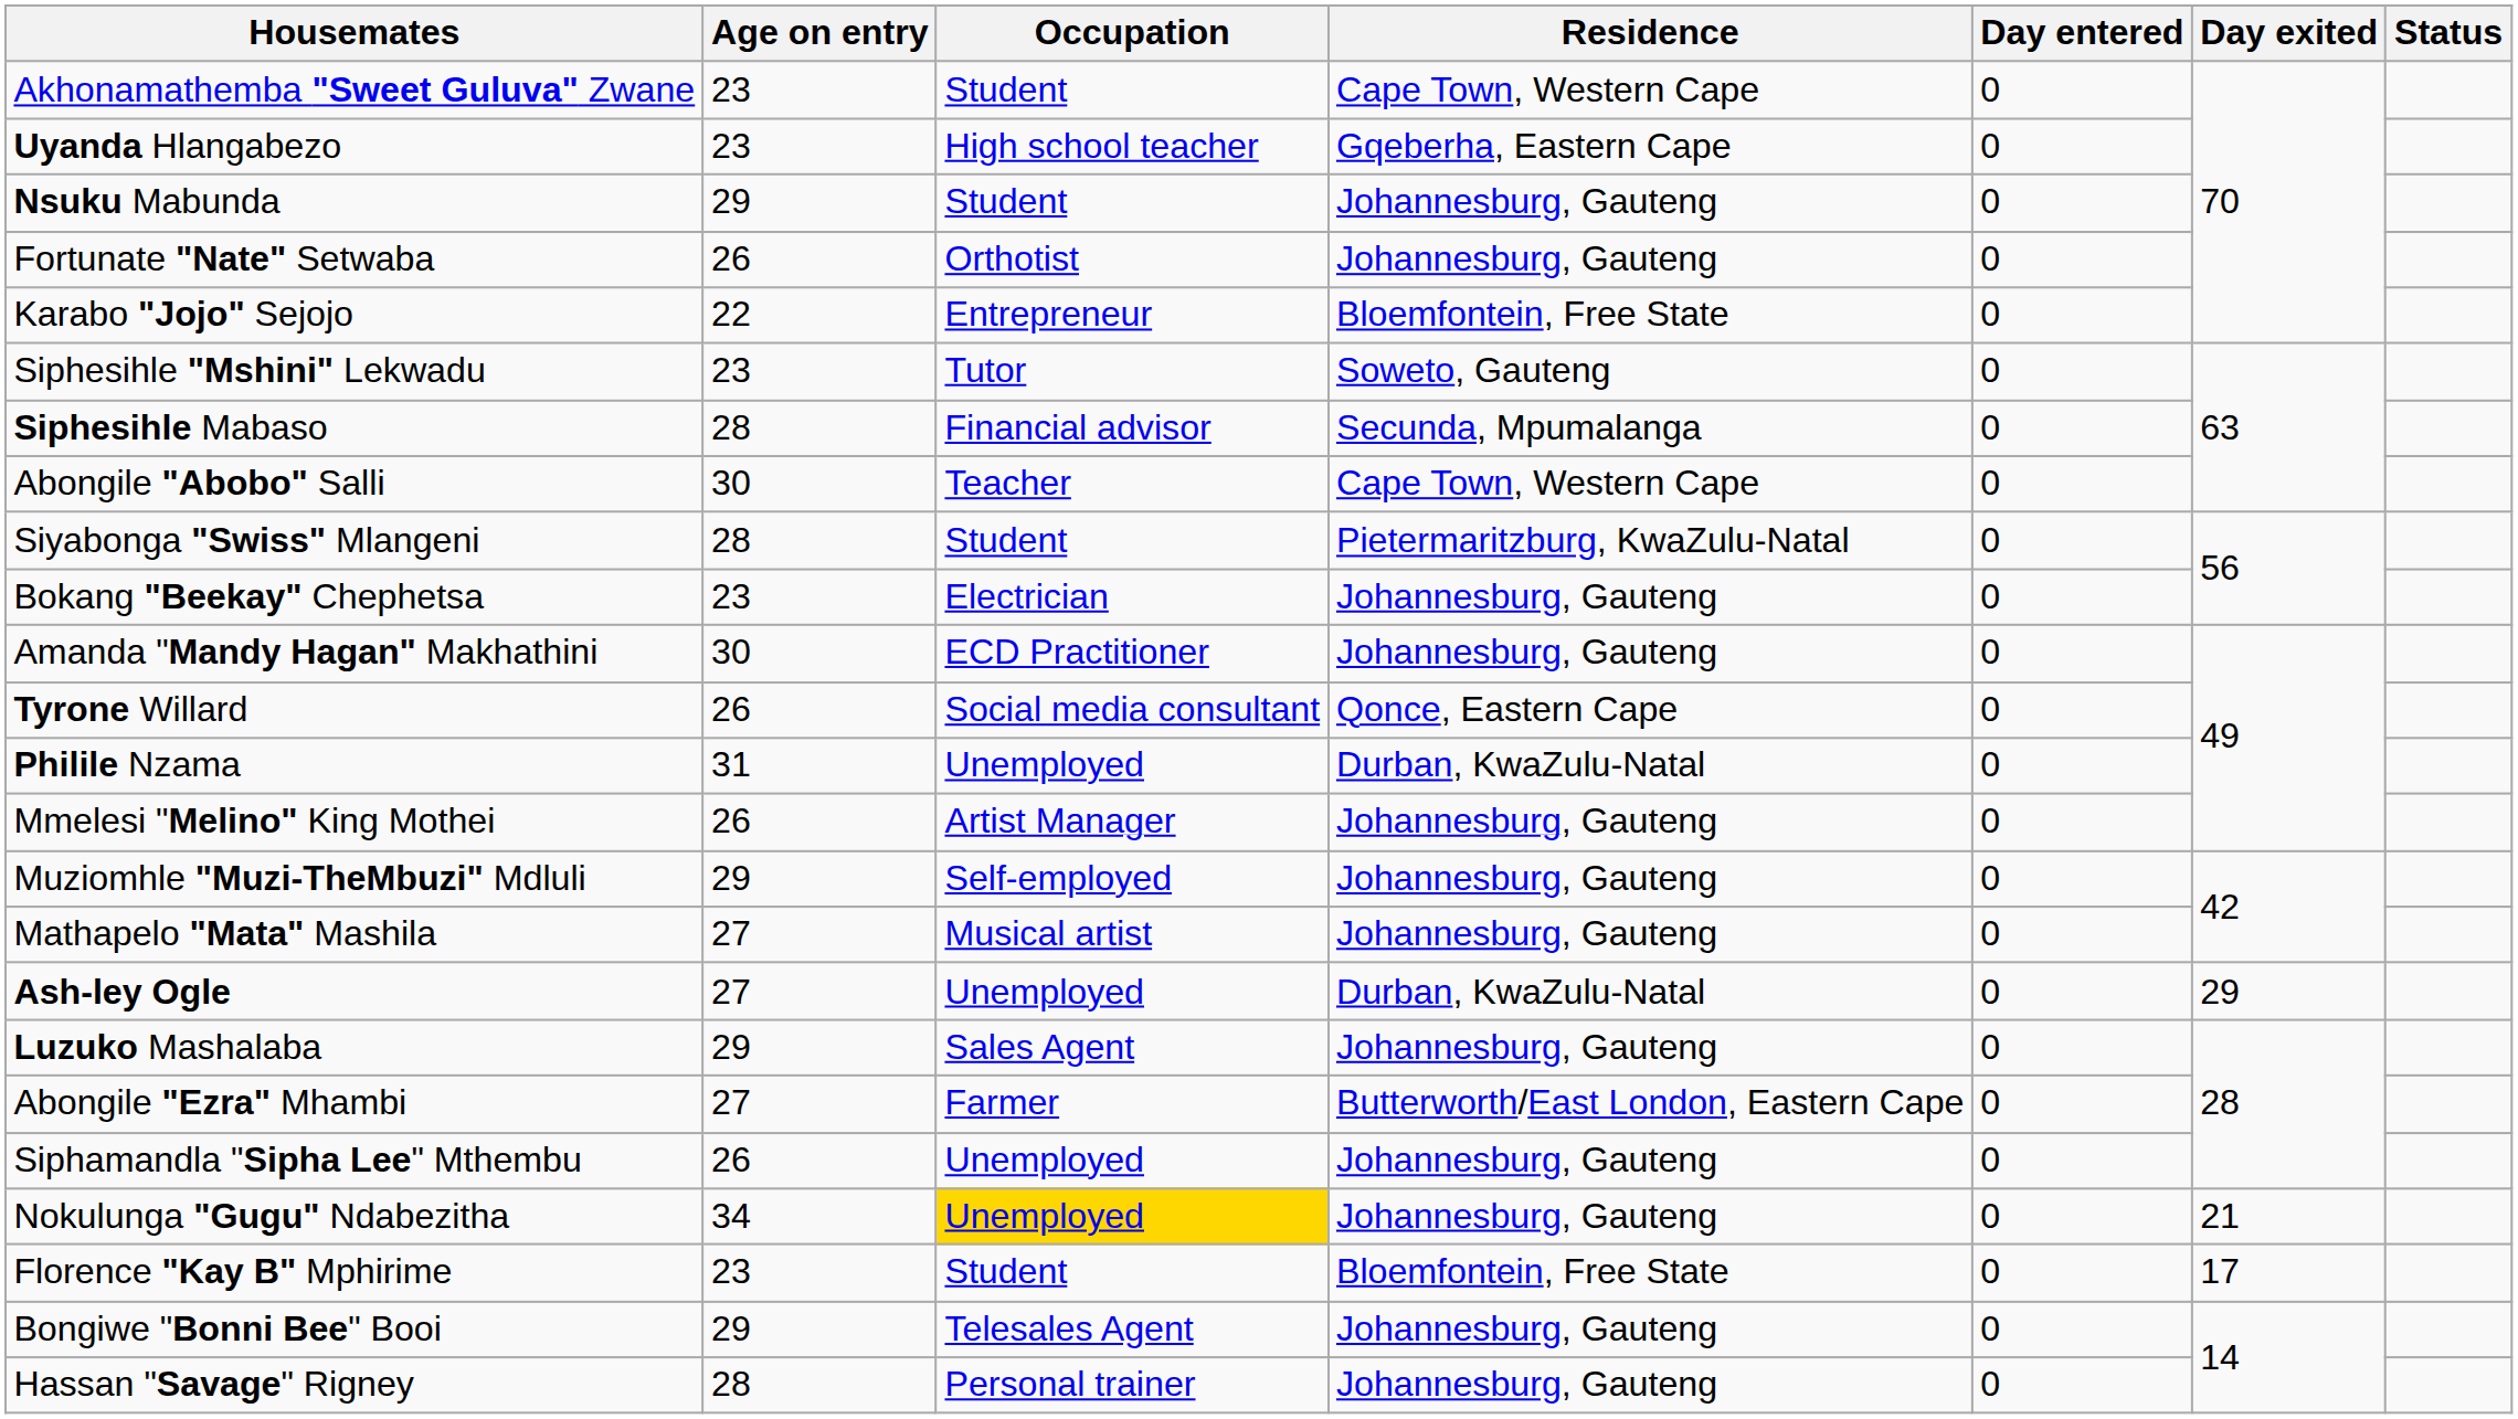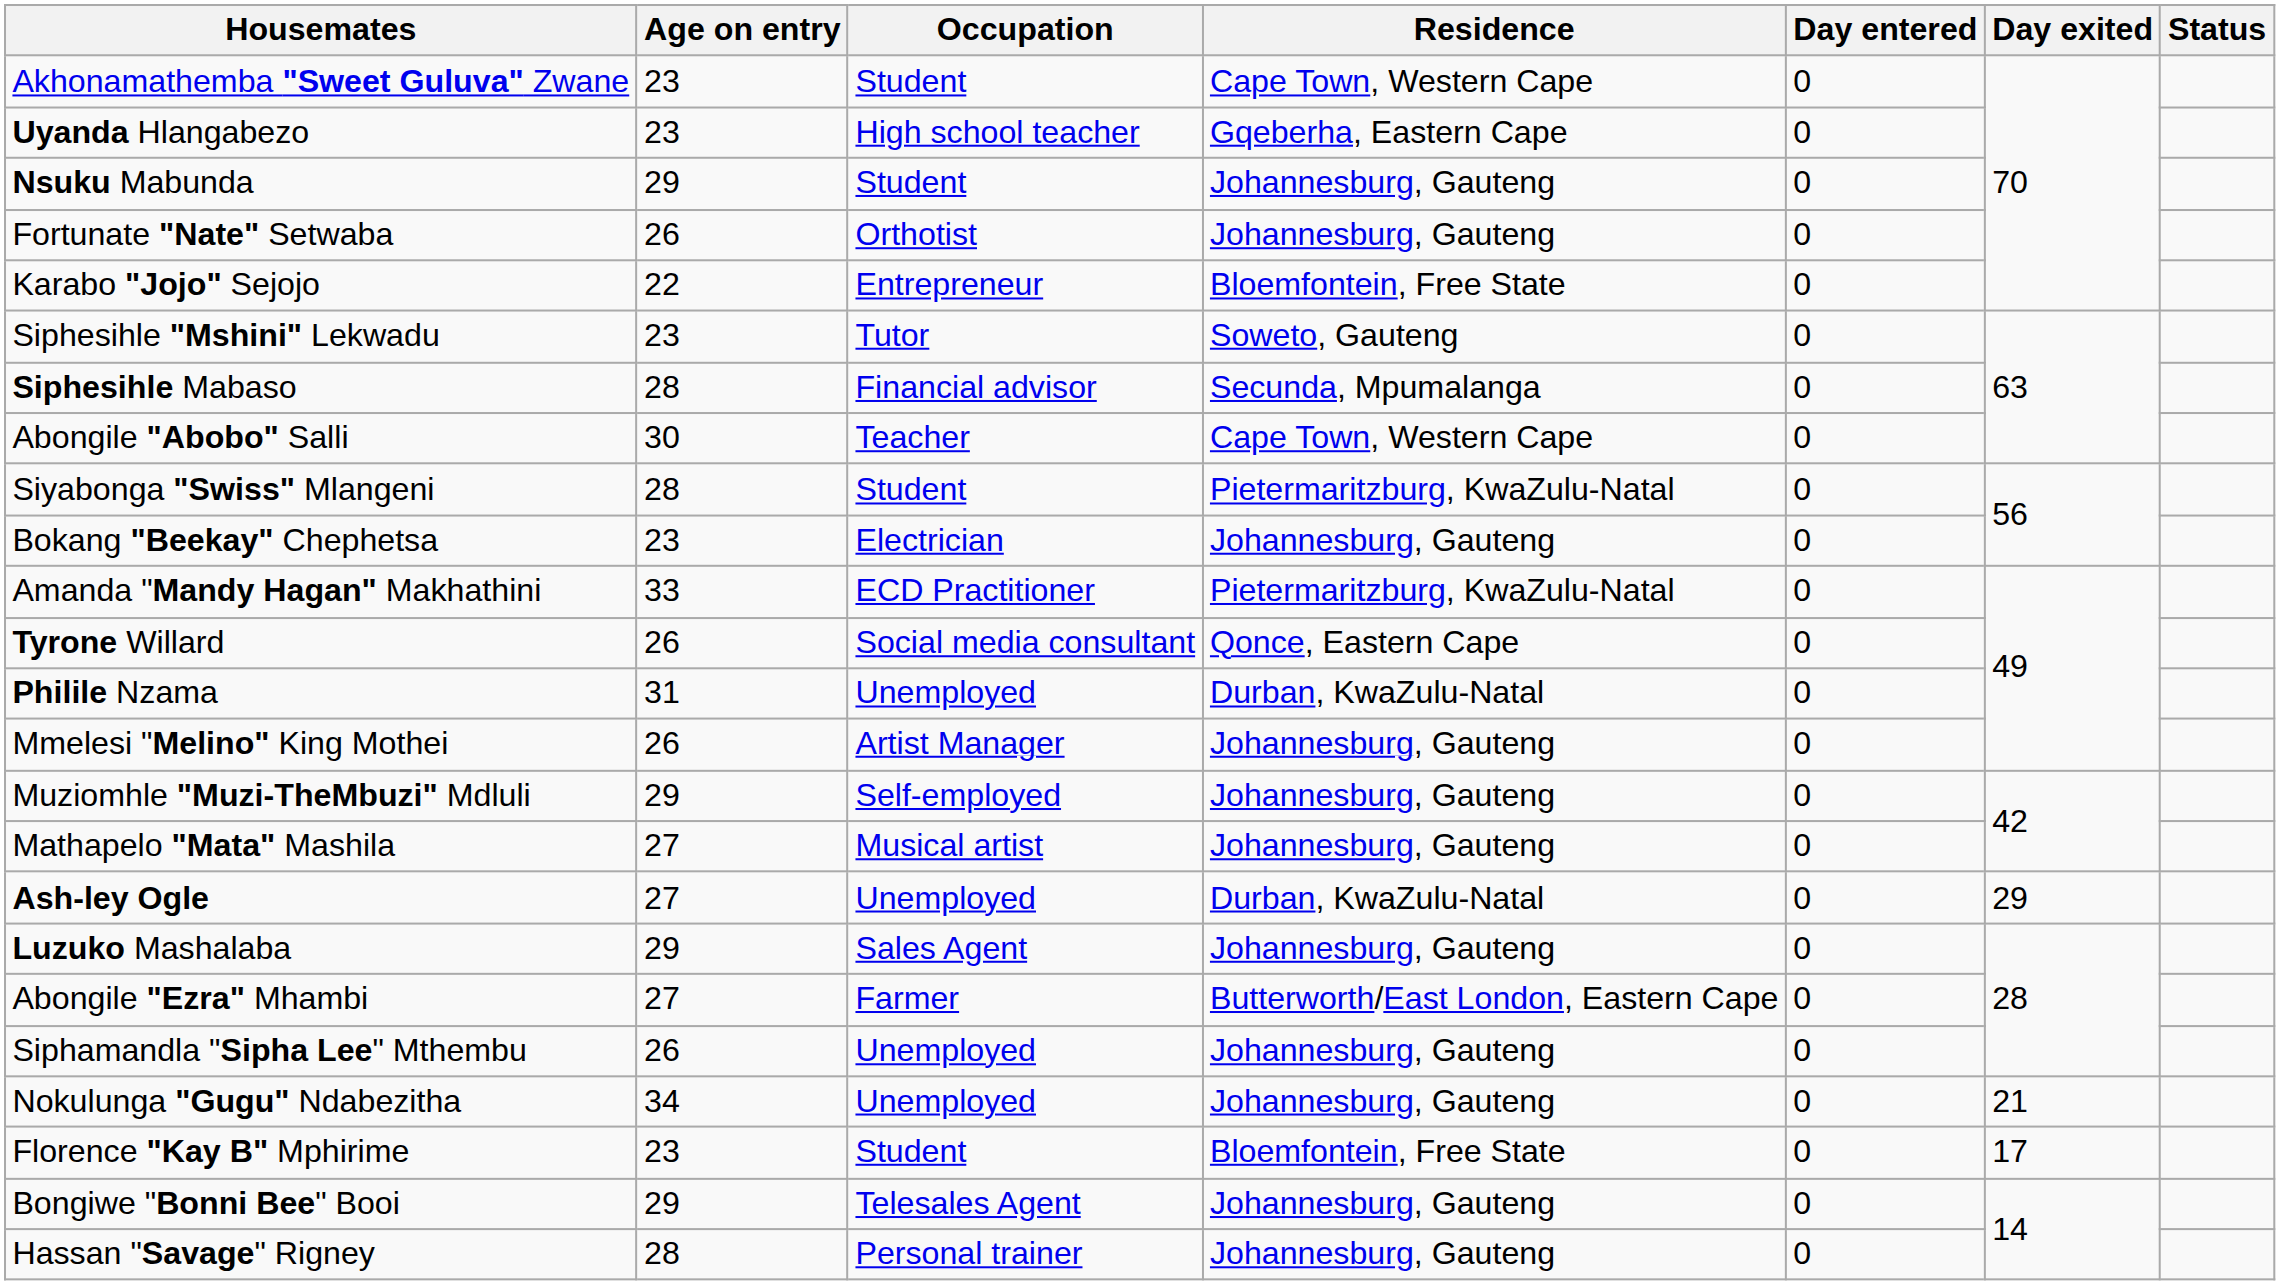Amanda "Mandy Hagan" Makhathini | Age on entry: 30 -> 33
Amanda "Mandy Hagan" Makhathini | Residence: Johannesburg, Gauteng -> Pietermaritzburg, KwaZulu-Natal
Nokulunga "Gugu" Ndabezitha | Occupation: gold background -> no background
